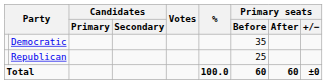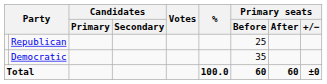rows swapped: Democratic <-> Republican
